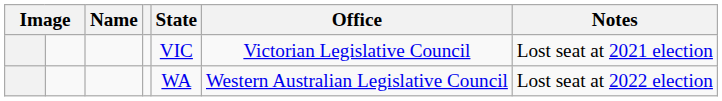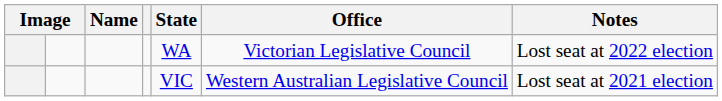row 2 | State: VIC -> WA
row 2 | Notes: Lost seat at 2021 election -> Lost seat at 2022 election
row 3 | State: WA -> VIC
row 3 | Notes: Lost seat at 2022 election -> Lost seat at 2021 election
